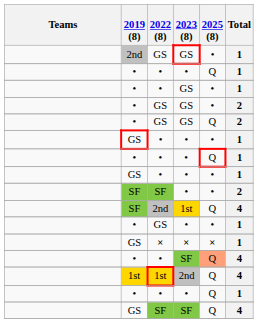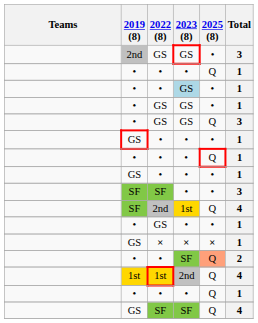row 2 | Total: 1 -> 3
row 4 | 2023 (8): no background -> lightblue background
row 5 | Total: 2 -> 1
row 6 | Total: 2 -> 3
row 10 | Total: 2 -> 3
row 14 | Total: 4 -> 2
